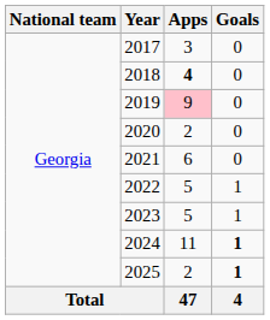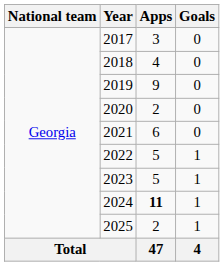2018 | Apps: bold -> normal
2019 | Apps: pink background -> no background
2024 | Apps: normal -> bold
2024 | Goals: bold -> normal
2025 | Goals: bold -> normal
